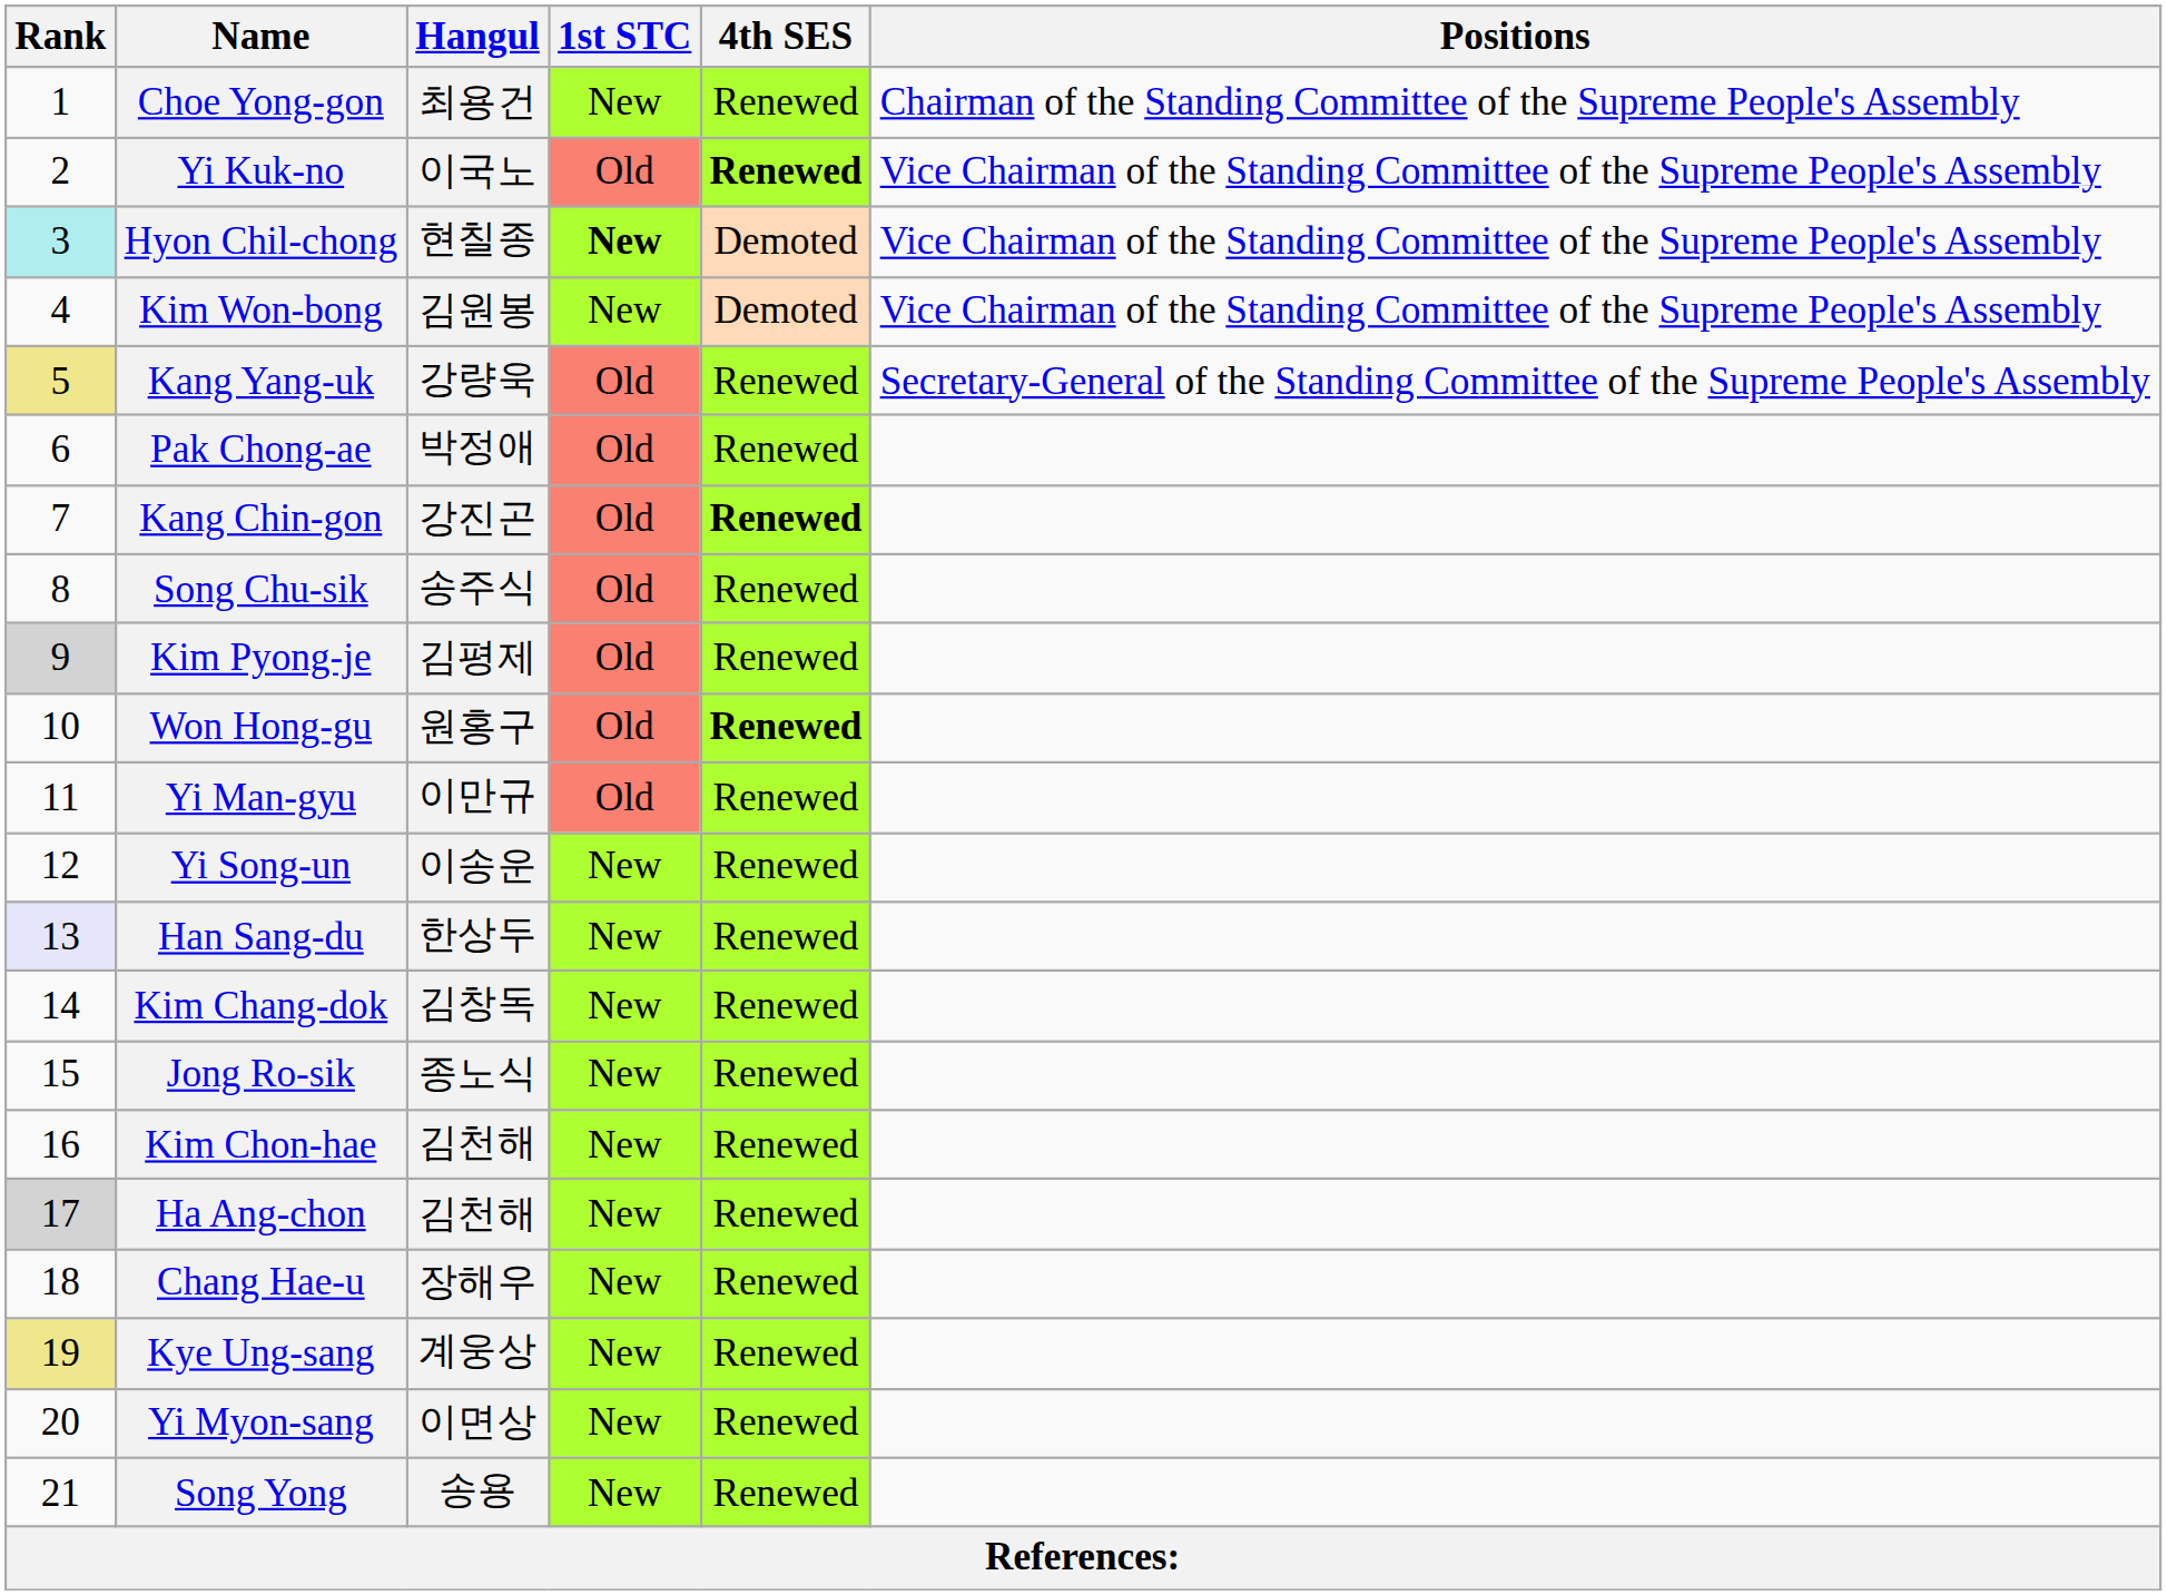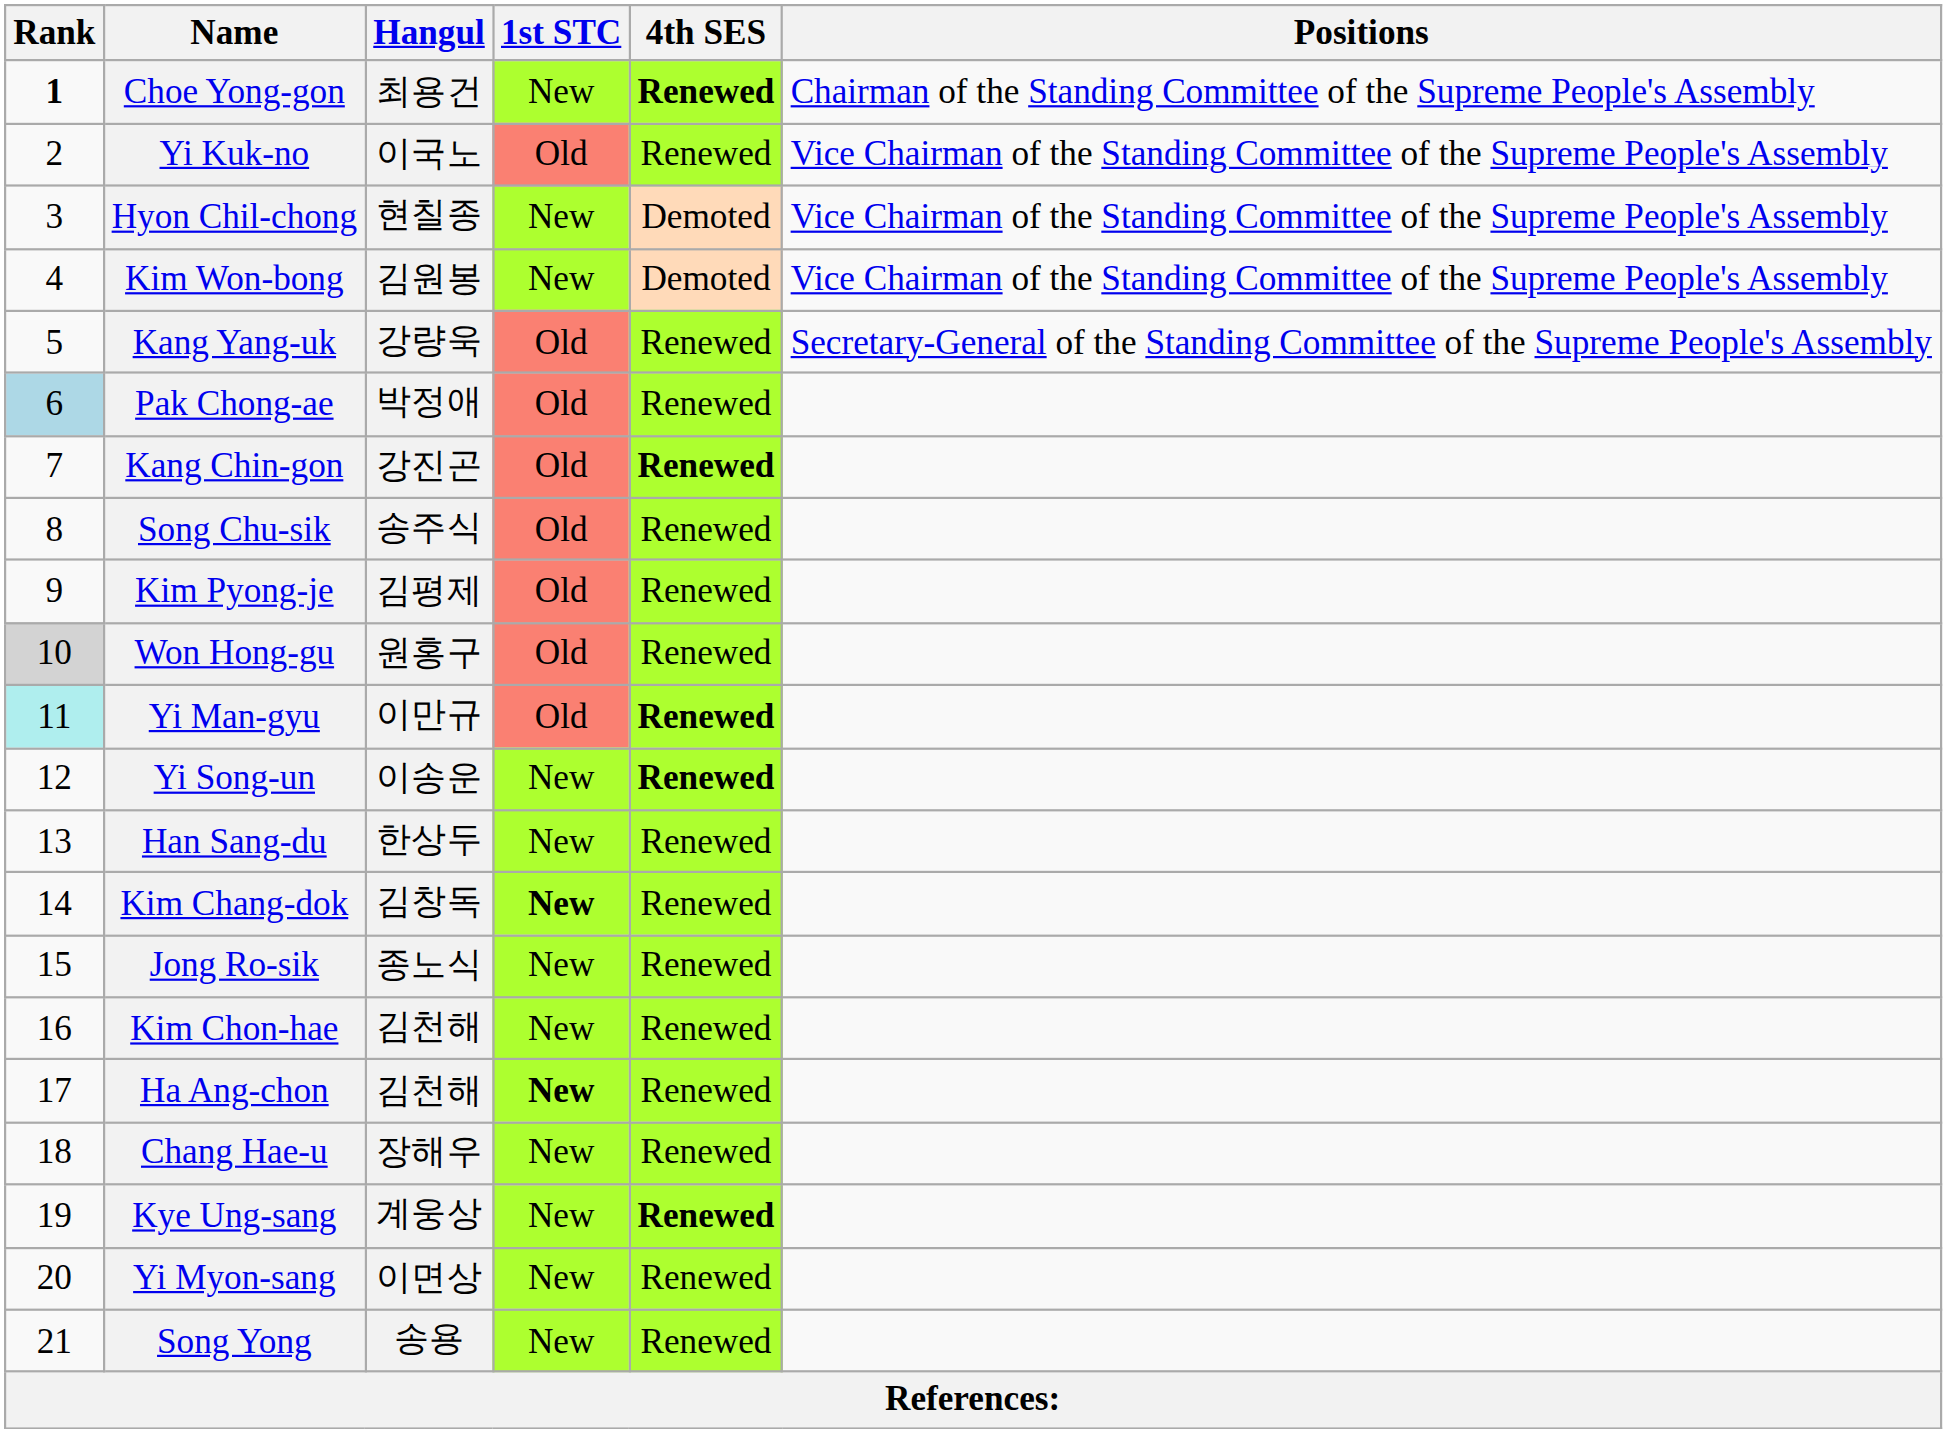Choe Yong-gon | Rank: normal -> bold
Choe Yong-gon | 4th SES: normal -> bold
Yi Kuk-no | 4th SES: bold -> normal
Hyon Chil-chong | Rank: paleturquoise background -> no background
Hyon Chil-chong | 1st STC: bold -> normal
Kang Yang-uk | Rank: khaki background -> no background
Pak Chong-ae | Rank: no background -> lightblue background
Kim Pyong-je | Rank: lightgrey background -> no background
Won Hong-gu | Rank: no background -> lightgrey background
Won Hong-gu | 4th SES: bold -> normal
Yi Man-gyu | Rank: no background -> paleturquoise background
Yi Man-gyu | 4th SES: normal -> bold
Yi Song-un | 4th SES: normal -> bold
Han Sang-du | Rank: lavender background -> no background
Kim Chang-dok | 1st STC: normal -> bold
Ha Ang-chon | Rank: lightgrey background -> no background
Ha Ang-chon | 1st STC: normal -> bold
Kye Ung-sang | Rank: khaki background -> no background
Kye Ung-sang | 4th SES: normal -> bold
